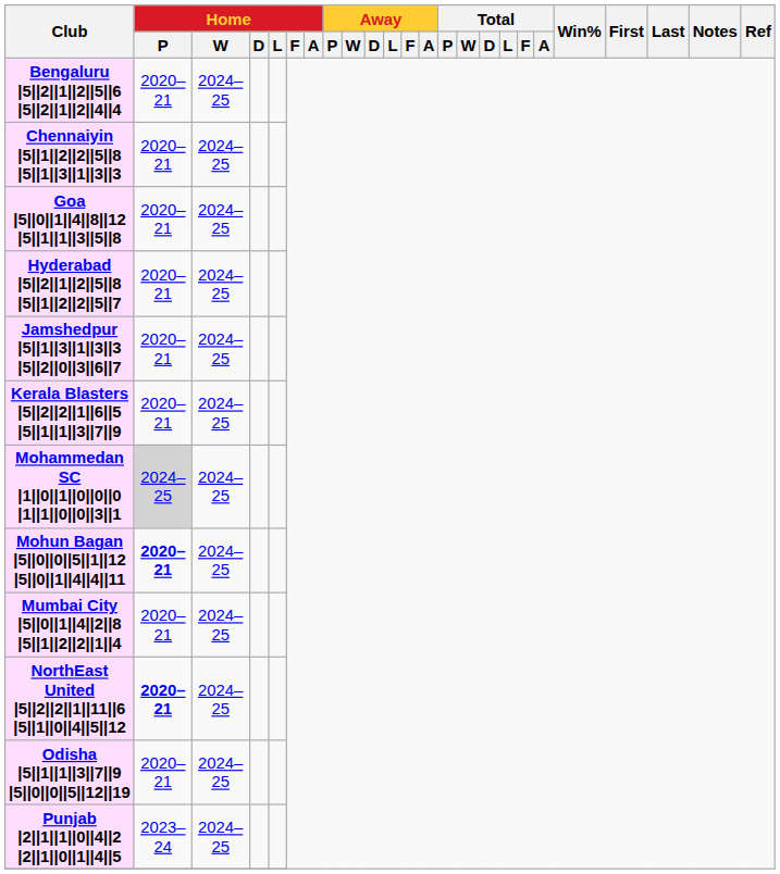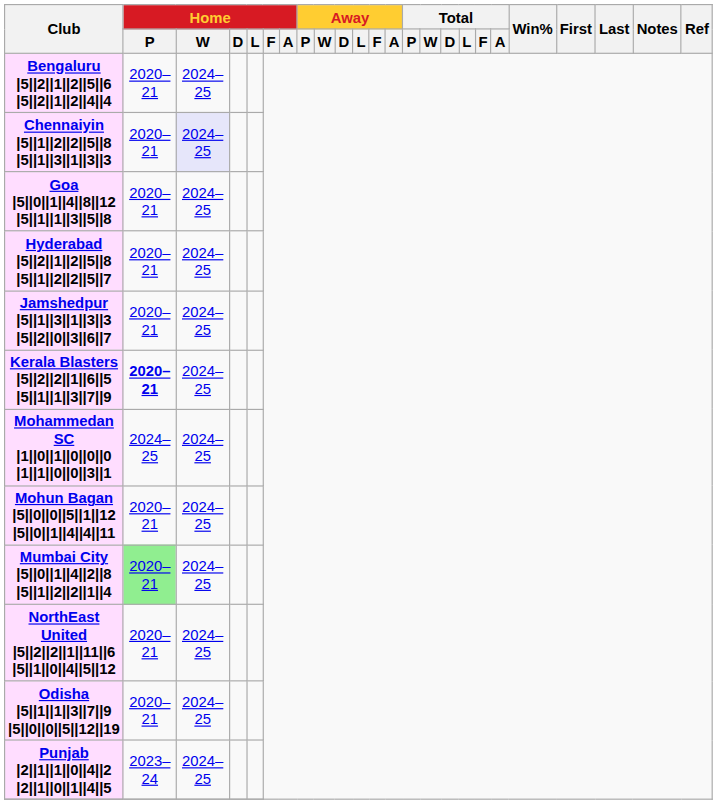Chennaiyin |5||1||2||2||5||8 |5||1||3||1||3||3 | Home / W: no background -> lavender background
Kerala Blasters |5||2||2||1||6||5 |5||1||1||3||7||9 | Home / P: normal -> bold
Mohammedan SC |1||0||1||0||0||0 |1||1||0||0||3||1 | Home / P: lightgrey background -> no background
Mohun Bagan |5||0||0||5||1||12 |5||0||1||4||4||11 | Home / P: bold -> normal
Mumbai City |5||0||1||4||2||8 |5||1||2||2||1||4 | Home / P: no background -> lightgreen background
NorthEast United |5||2||2||1||11||6 |5||1||0||4||5||12 | Home / P: bold -> normal
